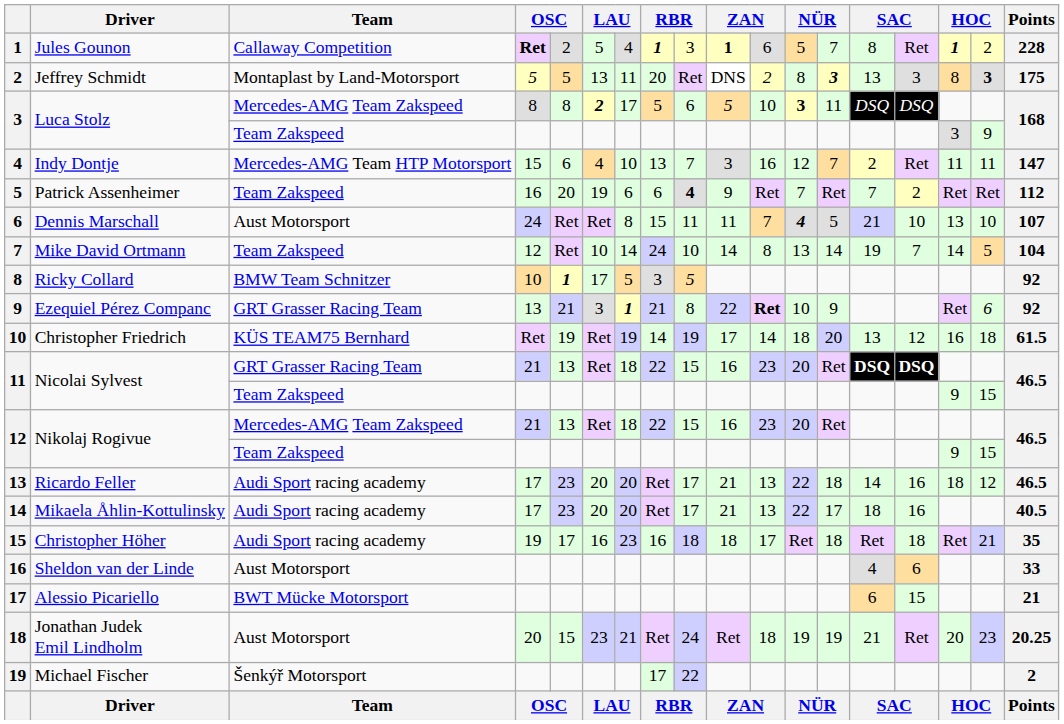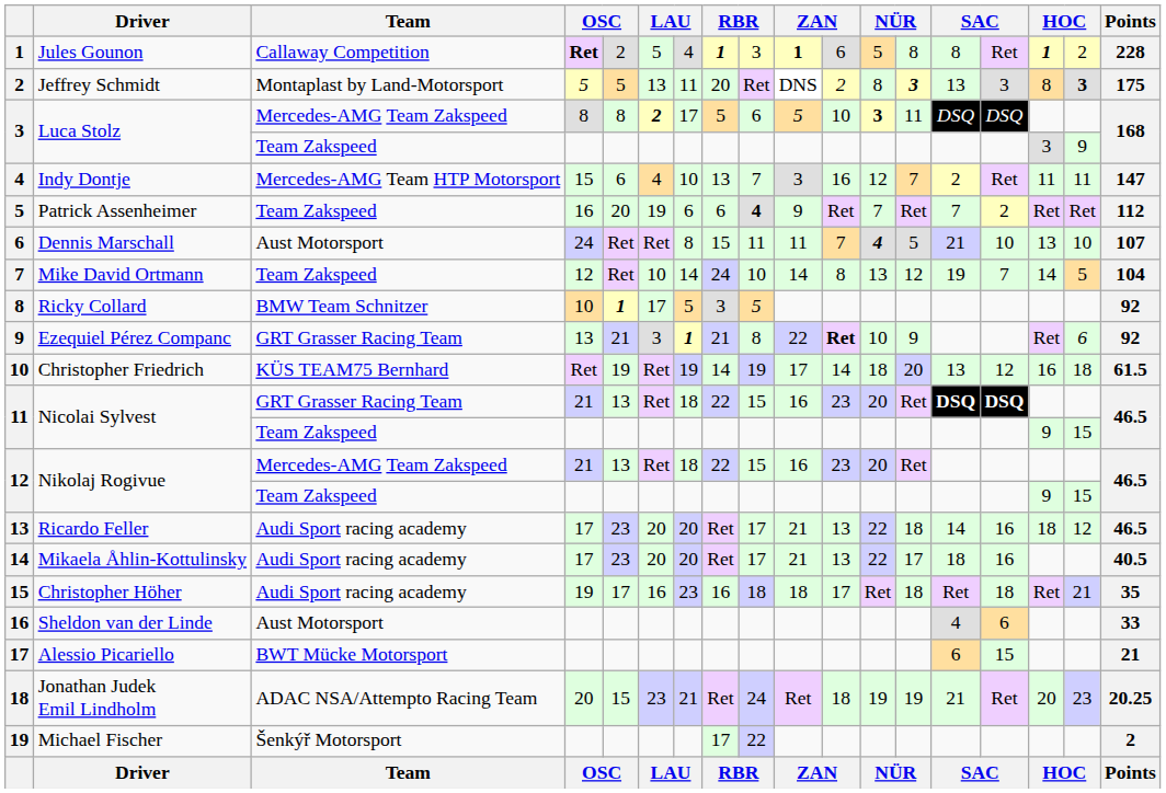row 2 | column 13: 7 -> 8
row 9 | column 13: 14 -> 12
row 22 | Team: Aust Motorsport -> ADAC NSA/Attempto Racing Team
